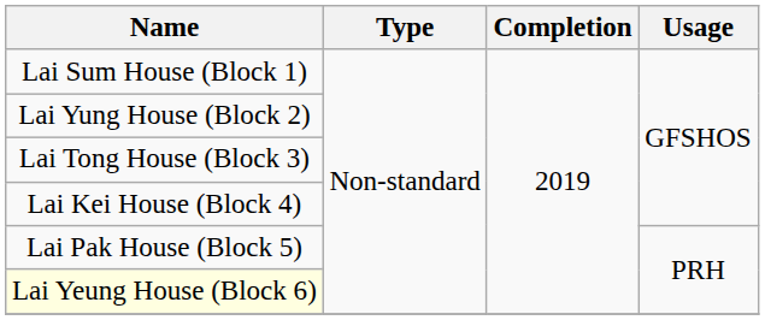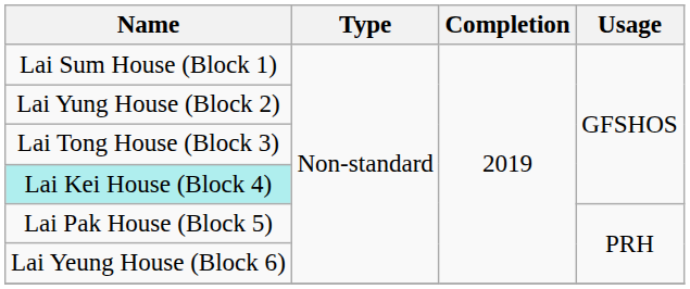Lai Kei House (Block 4) | Name: no background -> paleturquoise background
Lai Yeung House (Block 6) | Name: lightyellow background -> no background
